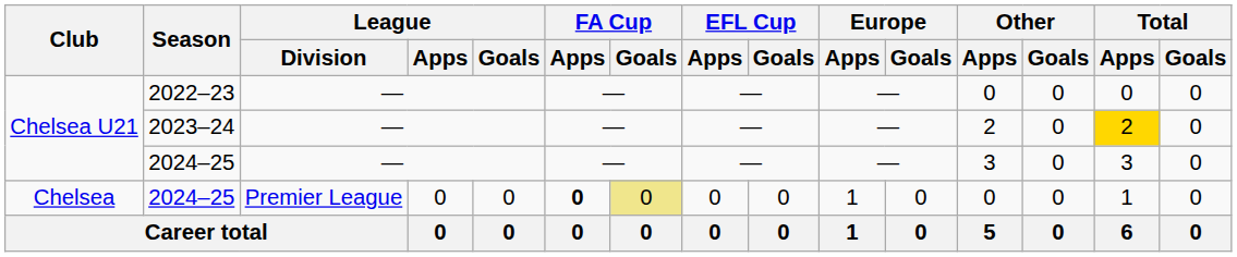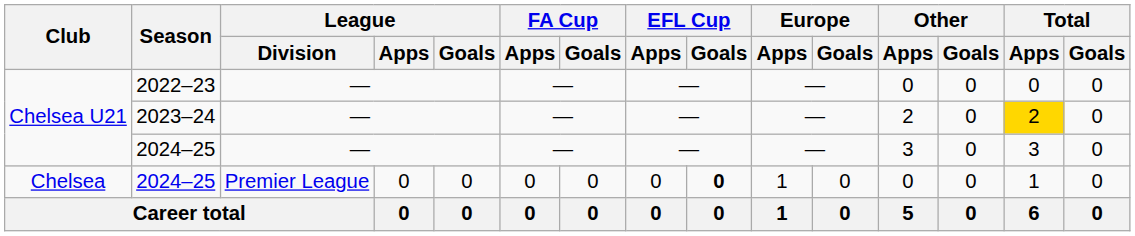Chelsea / 2024–25 | FA Cup / Apps: bold -> normal
Chelsea / 2024–25 | FA Cup / Goals: khaki background -> no background
Chelsea / 2024–25 | EFL Cup / Goals: normal -> bold
